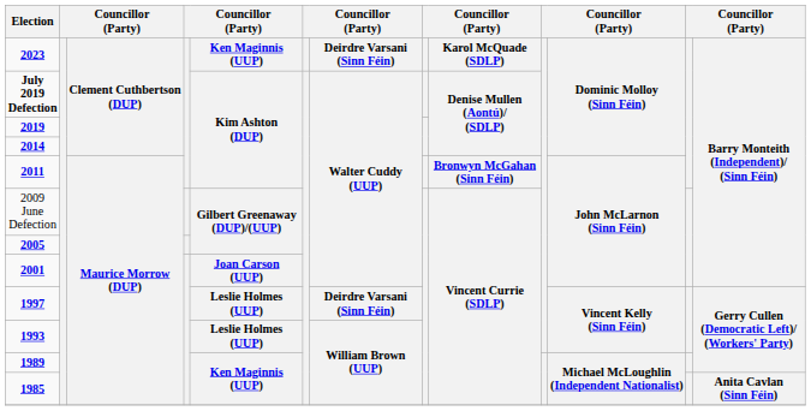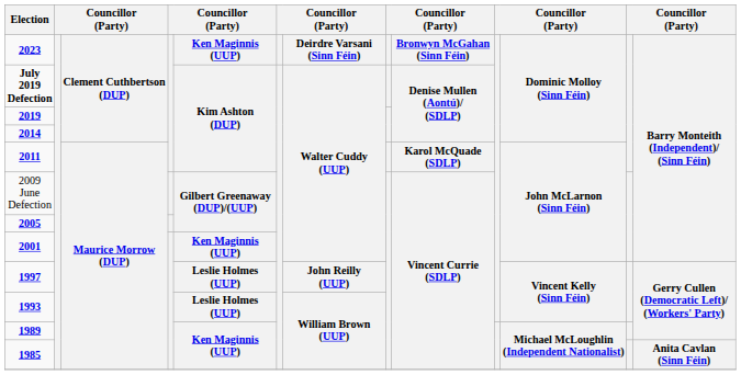2023 | column 9: Karol McQuade (SDLP) -> Bronwyn McGahan (Sinn Féin)
2011 | column 9: Bronwyn McGahan (Sinn Féin) -> Karol McQuade (SDLP)
2001 | column 5: Joan Carson (UUP) -> Ken Maginnis (UUP)
1997 | column 7: Deirdre Varsani (Sinn Féin) -> John Reilly (UUP)
